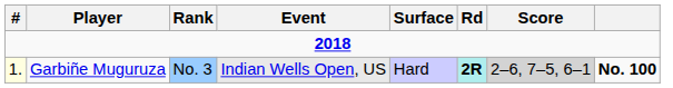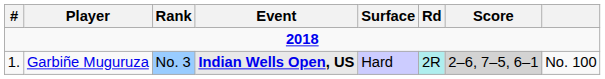Garbiñe Muguruza | #: lightyellow background -> no background
Garbiñe Muguruza | Event: normal -> bold
Garbiñe Muguruza | Rd: bold -> normal
Garbiñe Muguruza | column 8: bold -> normal
